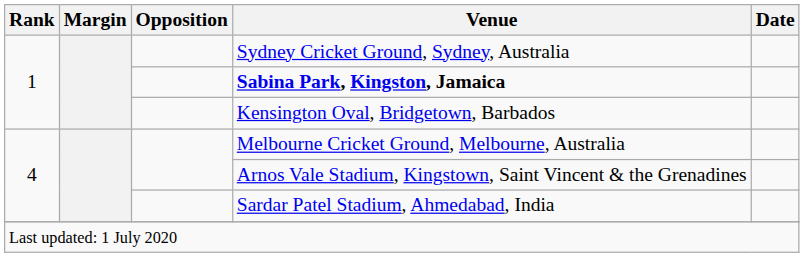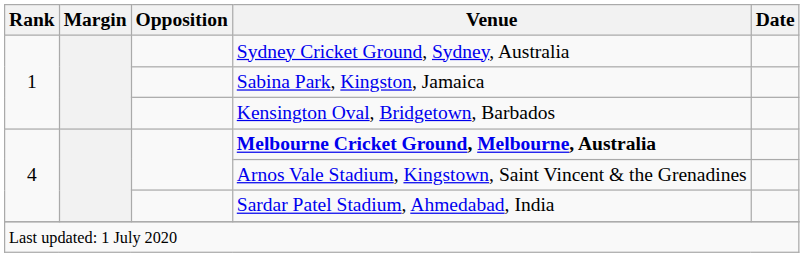Sabina Park, Kingston, Jamaica | Venue: bold -> normal
Melbourne Cricket Ground, Melbourne, Australia | Venue: normal -> bold
